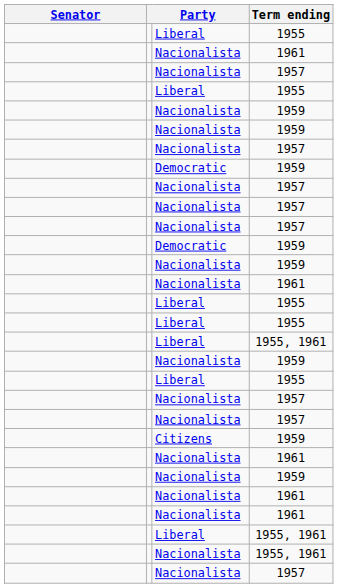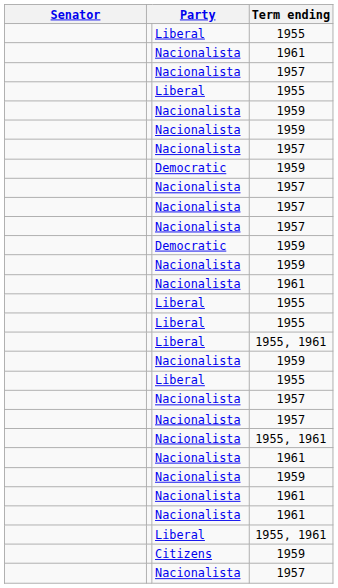rows swapped: Nacionalista / 1955, 1961 <-> Citizens / 1959
